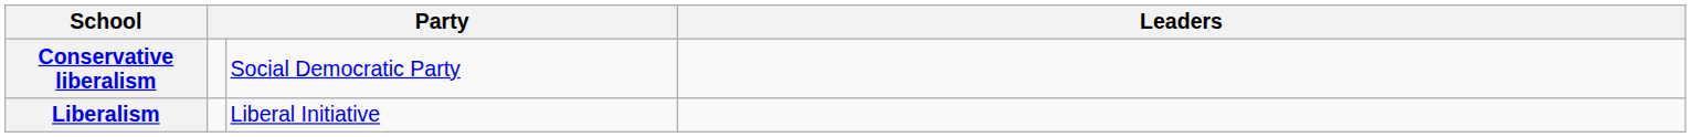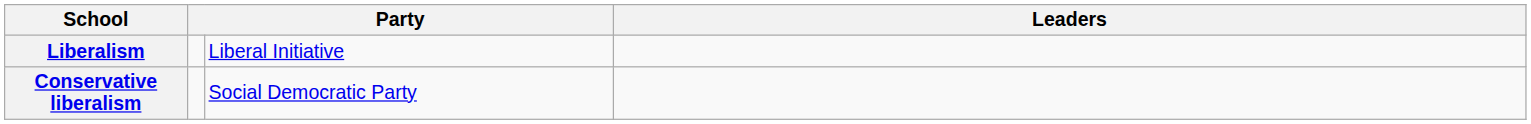rows swapped: Liberalism <-> Conservative liberalism
